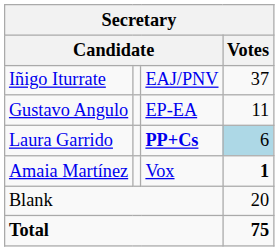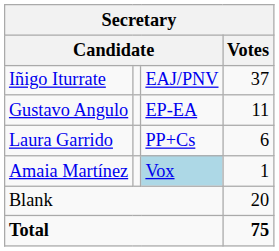Laura Garrido | column 3: bold -> normal
Laura Garrido | Votes: lightblue background -> no background
Amaia Martínez | column 3: no background -> lightblue background
Amaia Martínez | Votes: bold -> normal
